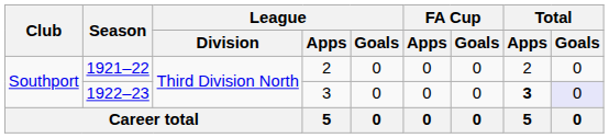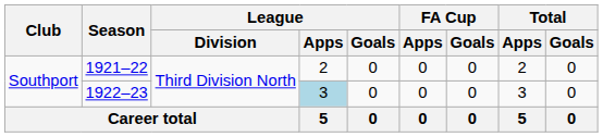1922–23 | League / Apps: no background -> lightblue background
1922–23 | Total / Apps: bold -> normal
1922–23 | Total / Goals: lavender background -> no background
